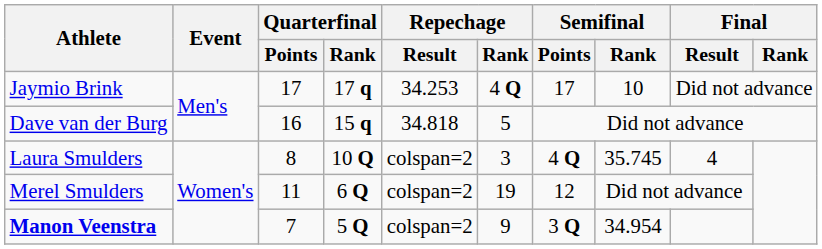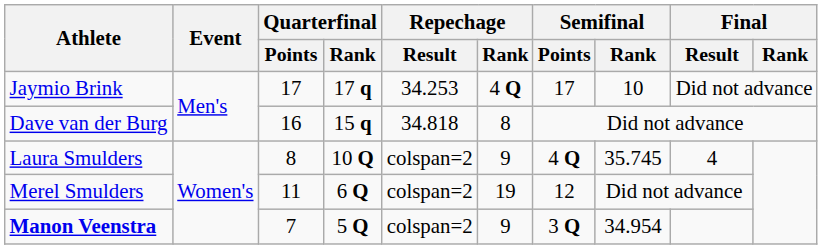Dave van der Burg | Repechage / Rank: 5 -> 8
Laura Smulders | Repechage / Rank: 3 -> 9
